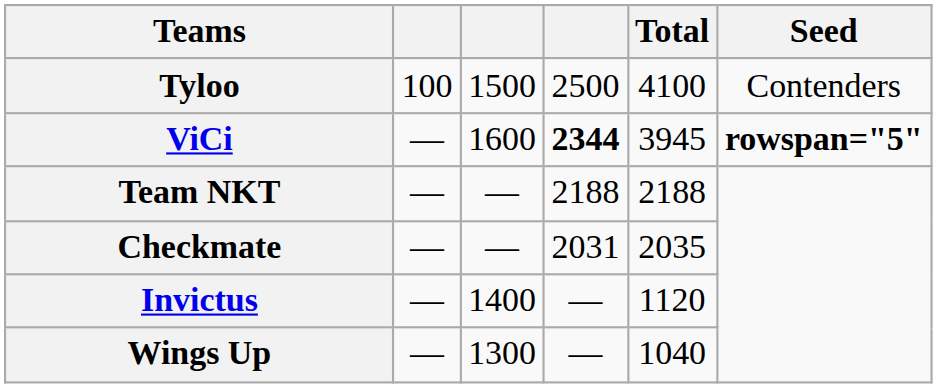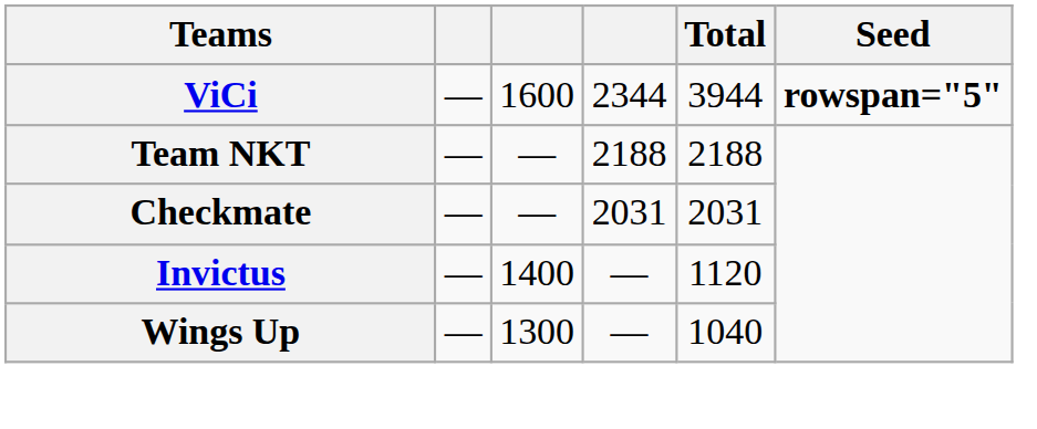- row: Tyloo | 100 | 1500 | 2500 | 4100 | Contenders
ViCi | column 4: bold -> normal
ViCi | Total: 3945 -> 3944
Checkmate | Total: 2035 -> 2031
